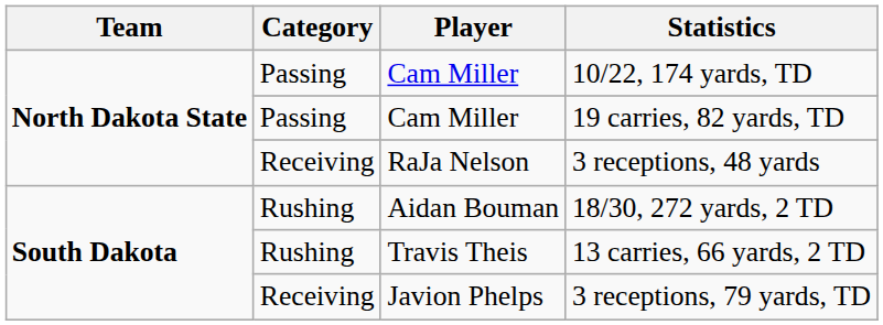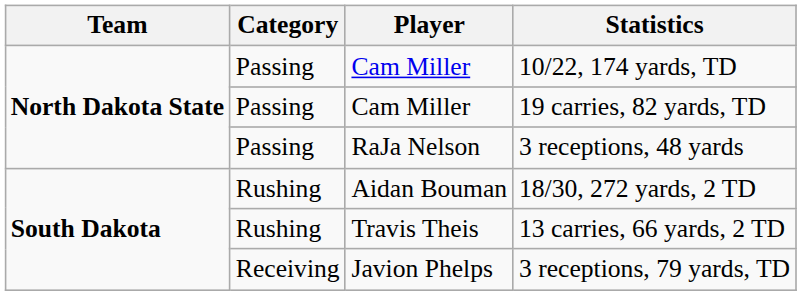3 receptions, 48 yards | Category: Receiving -> Passing
